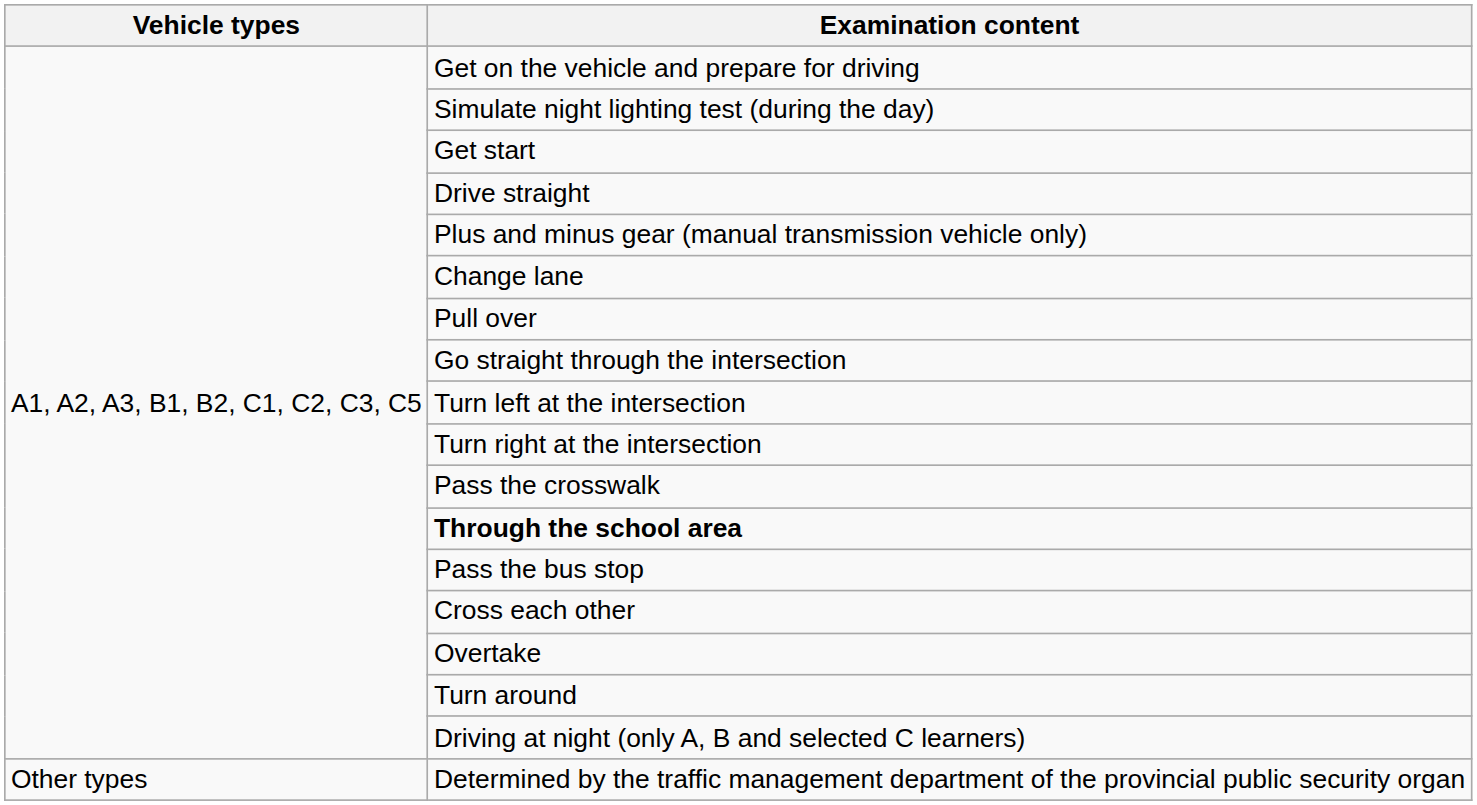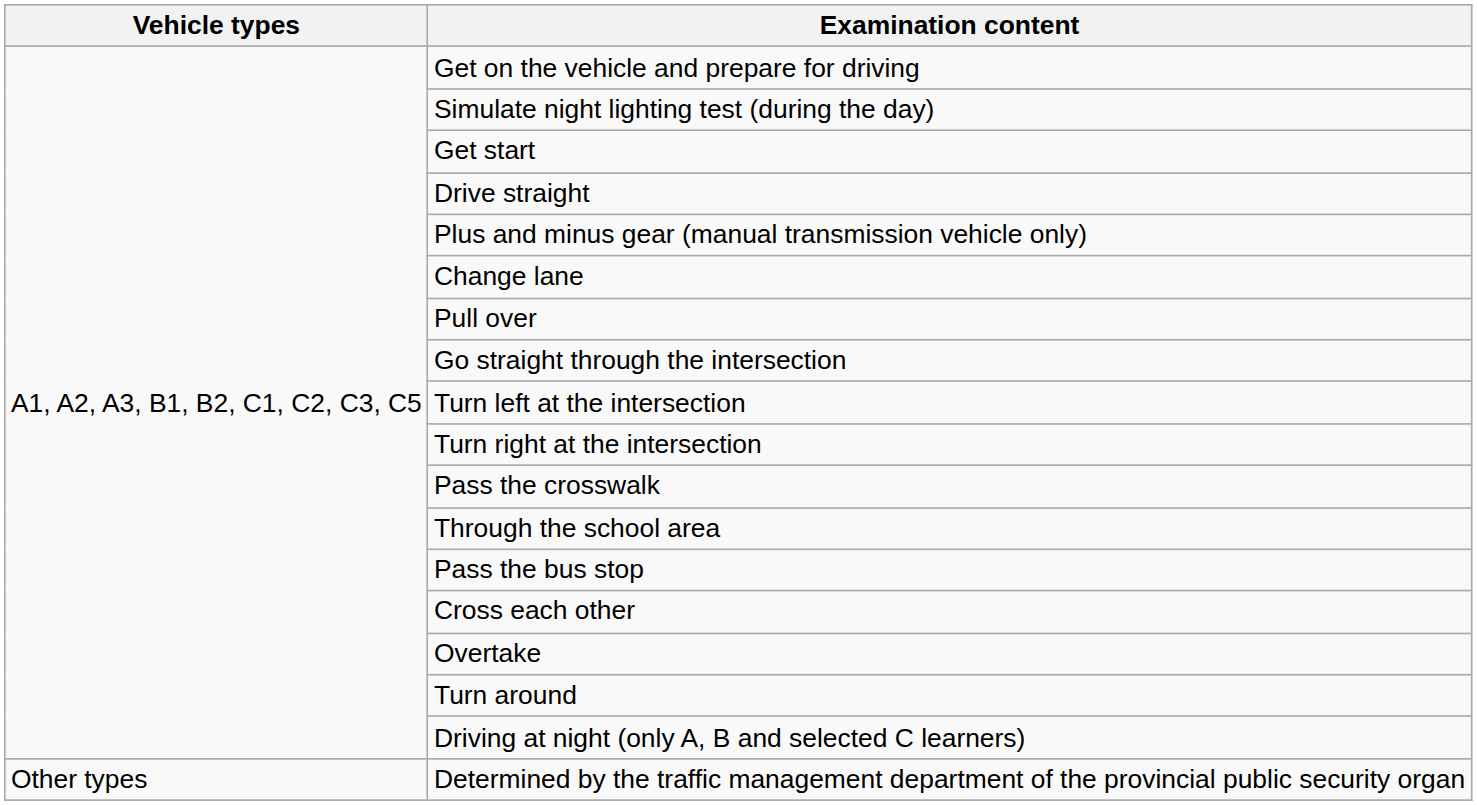Through the school area | Examination content: bold -> normal
